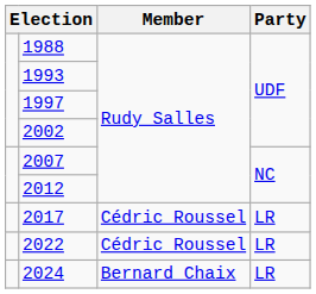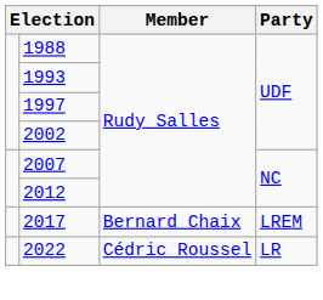2017 | Member: Cédric Roussel -> Bernard Chaix
2017 | Party: LR -> LREM
- row: 2024 | Bernard Chaix | LR
